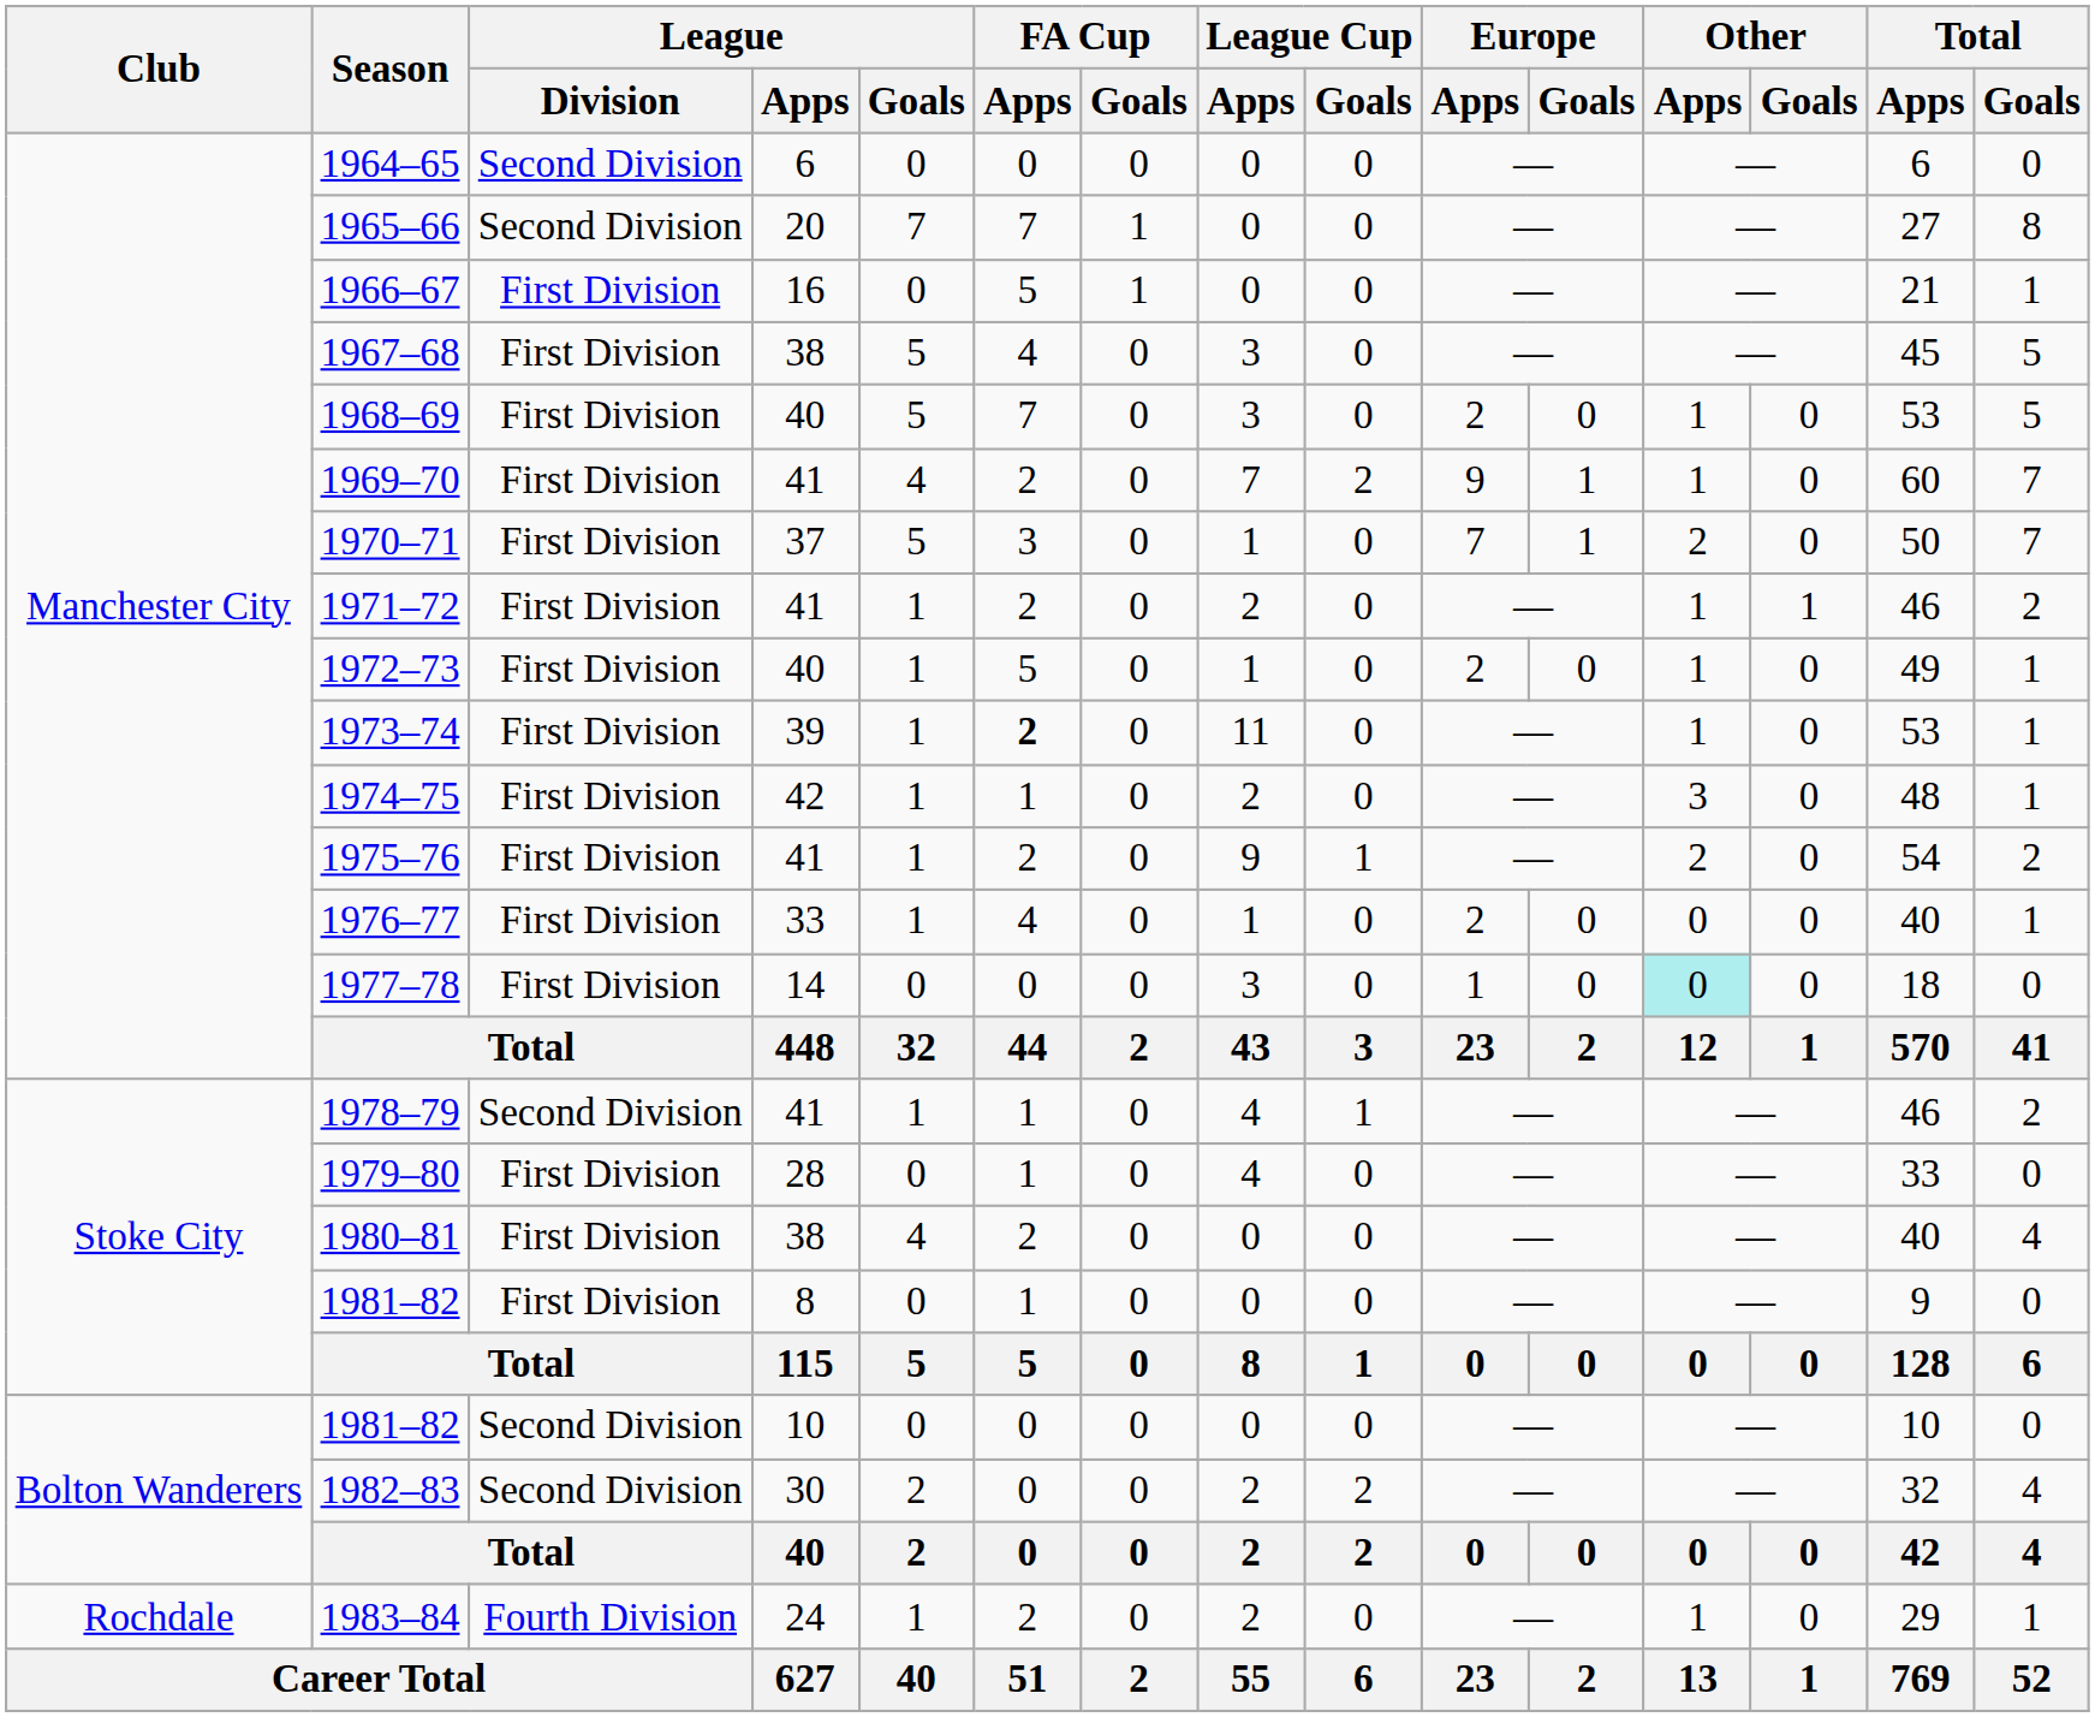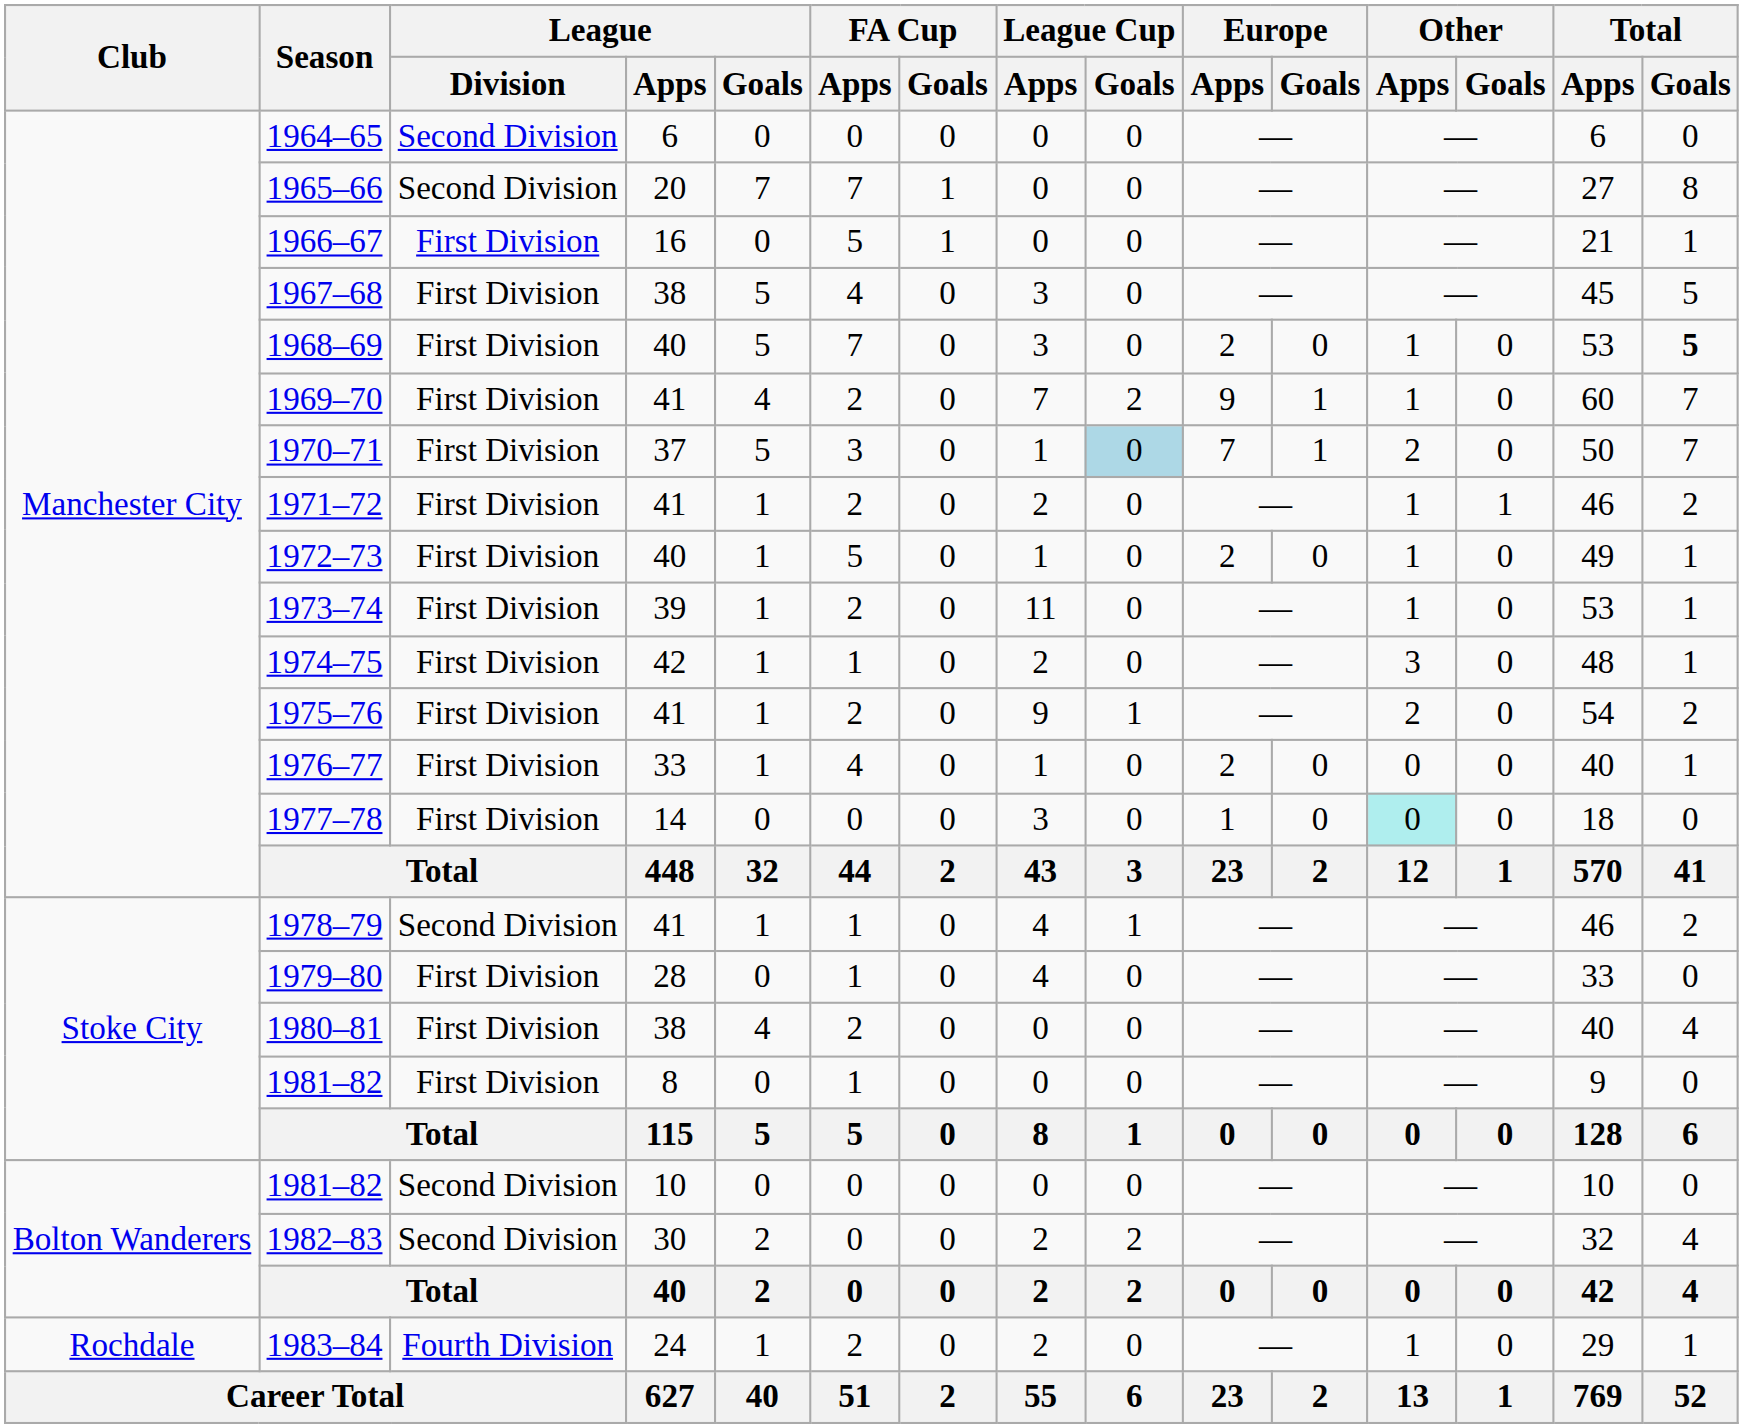1968–69 | Total / Goals: normal -> bold
1970–71 | League Cup / Goals: no background -> lightblue background
1973–74 | FA Cup / Apps: bold -> normal
